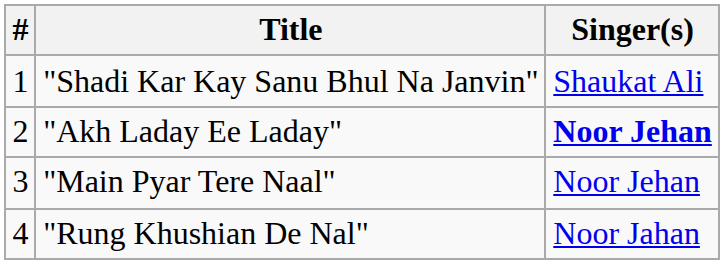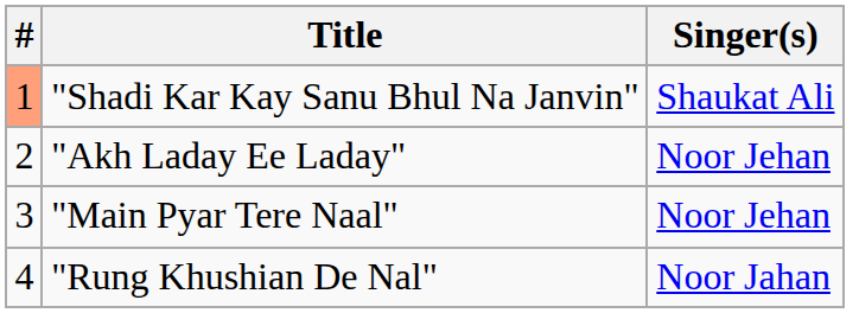"Shadi Kar Kay Sanu Bhul Na Janvin" | #: no background -> lightsalmon background
"Akh Laday Ee Laday" | Singer(s): bold -> normal
